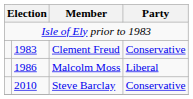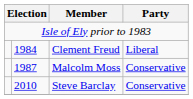Clement Freud | column 2: 1983 -> 1984
Clement Freud | Party: Conservative -> Liberal
Malcolm Moss | column 2: 1986 -> 1987
Malcolm Moss | Party: Liberal -> Conservative
